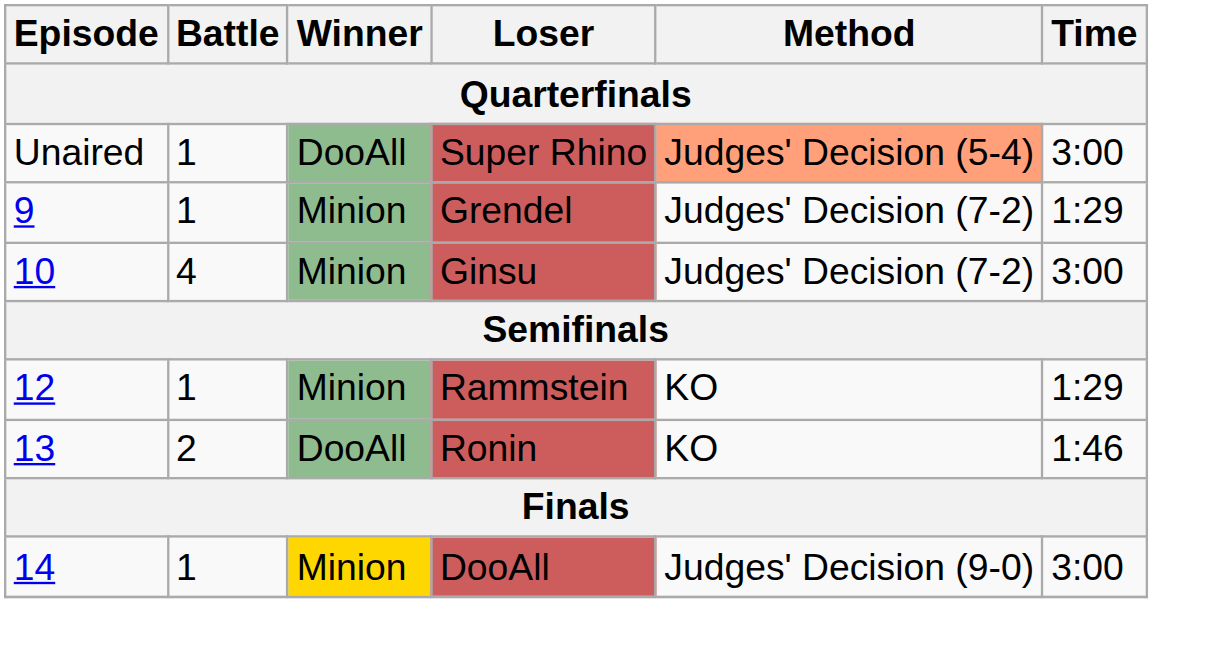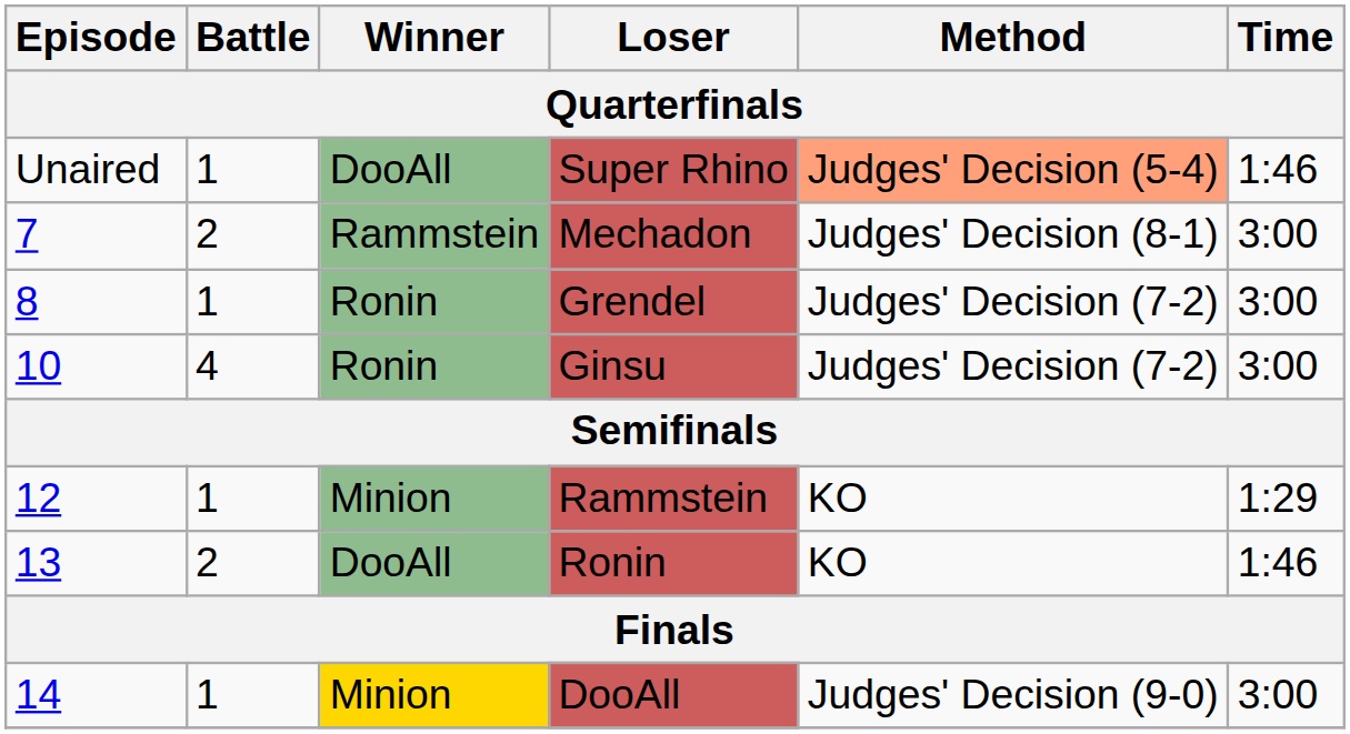Super Rhino | Time: 3:00 -> 1:46
+ row: 7 | 2 | Rammstein | Mechadon | Judges' Decision (8-1) | 3:00
Grendel | Episode: 9 -> 8
Grendel | Winner: Minion -> Ronin
Grendel | Time: 1:29 -> 3:00
Ginsu | Winner: Minion -> Ronin
